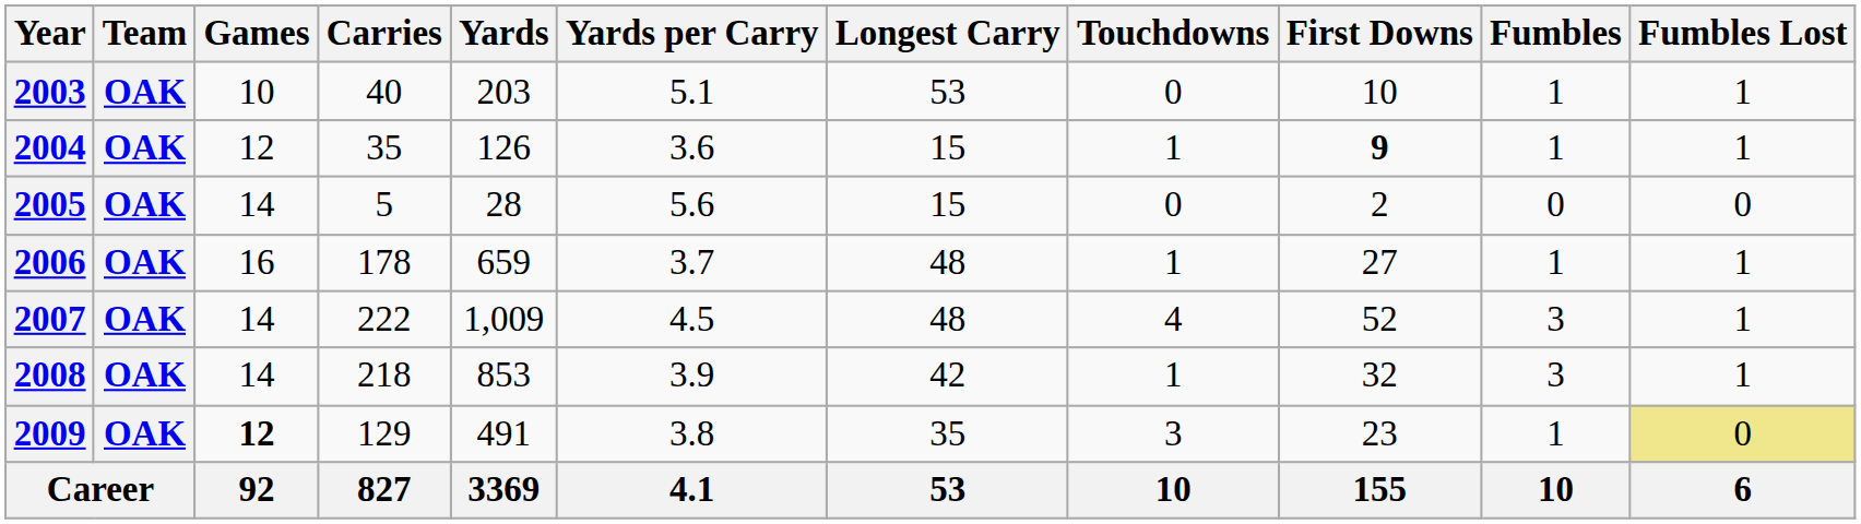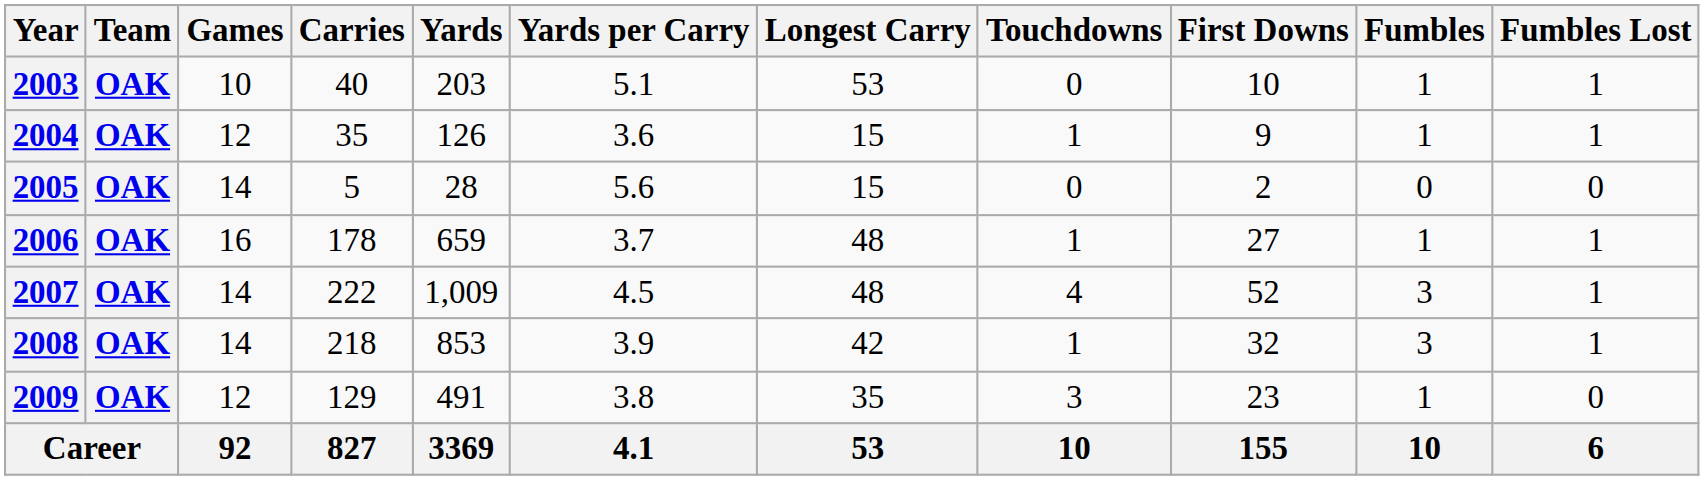2004 | First Downs: bold -> normal
2009 | Games: bold -> normal
2009 | Fumbles Lost: khaki background -> no background
